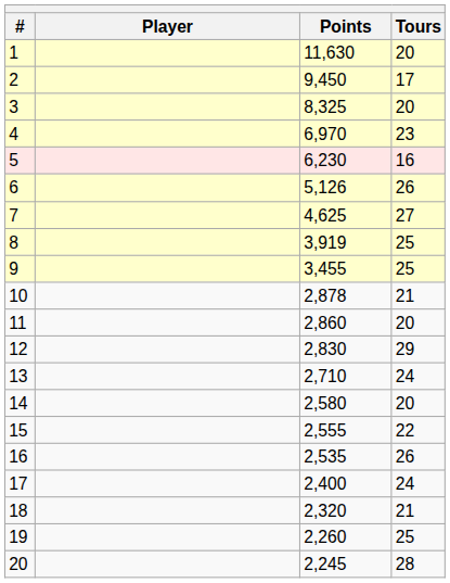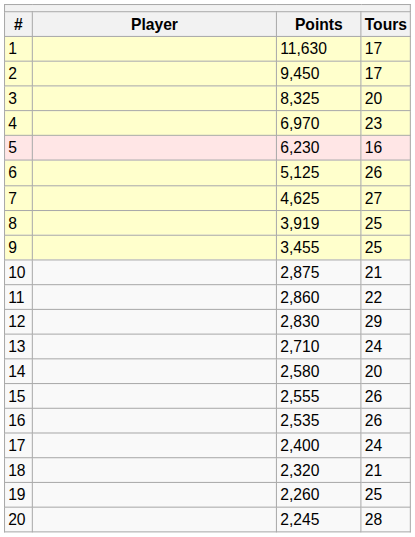1 | Tours: 20 -> 17
6 | Points: 5,126 -> 5,125
10 | Points: 2,878 -> 2,875
11 | Tours: 20 -> 22
15 | Tours: 22 -> 26
